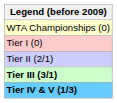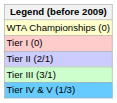Tier III (3/1) | Legend (before 2009): bold -> normal
Tier IV & V (1/3) | Legend (before 2009): bold -> normal
